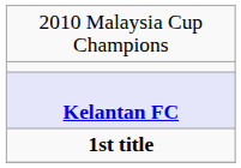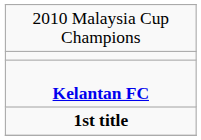row 3 | column 1: lavender background -> no background
